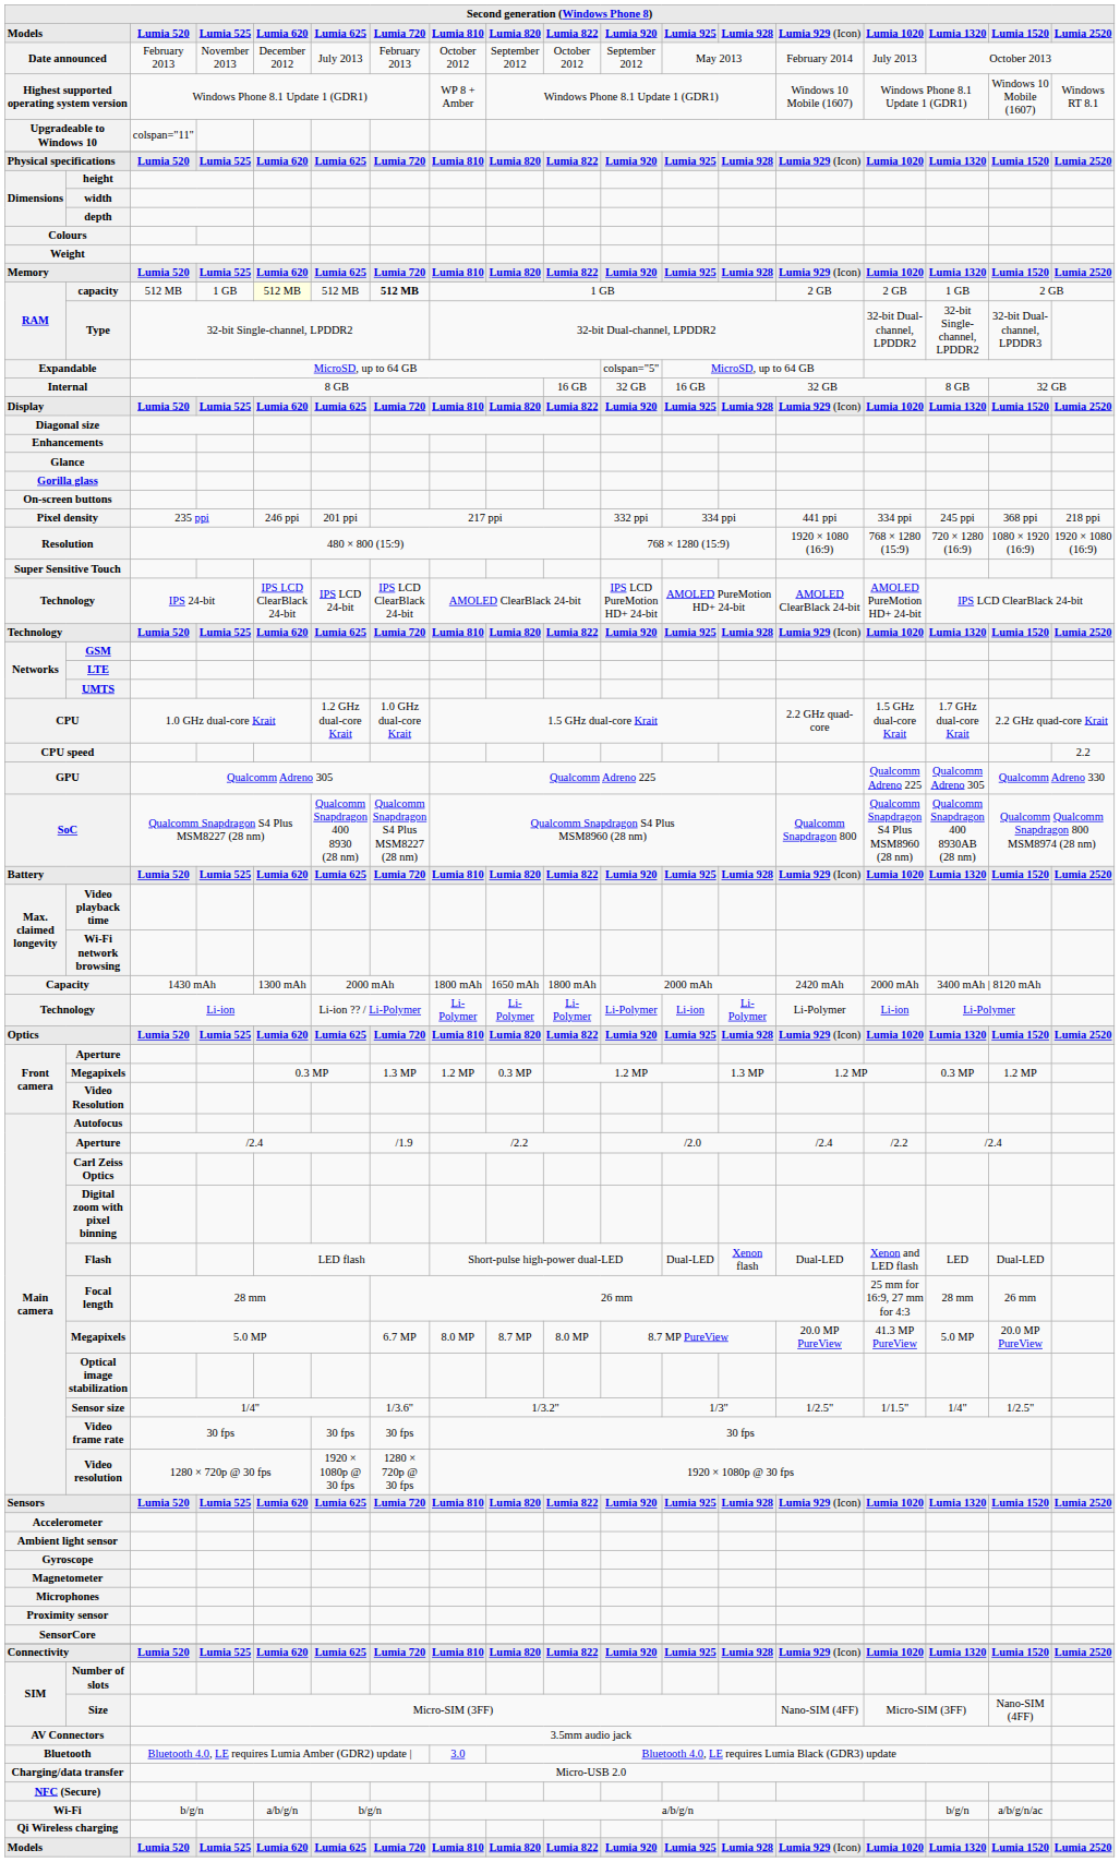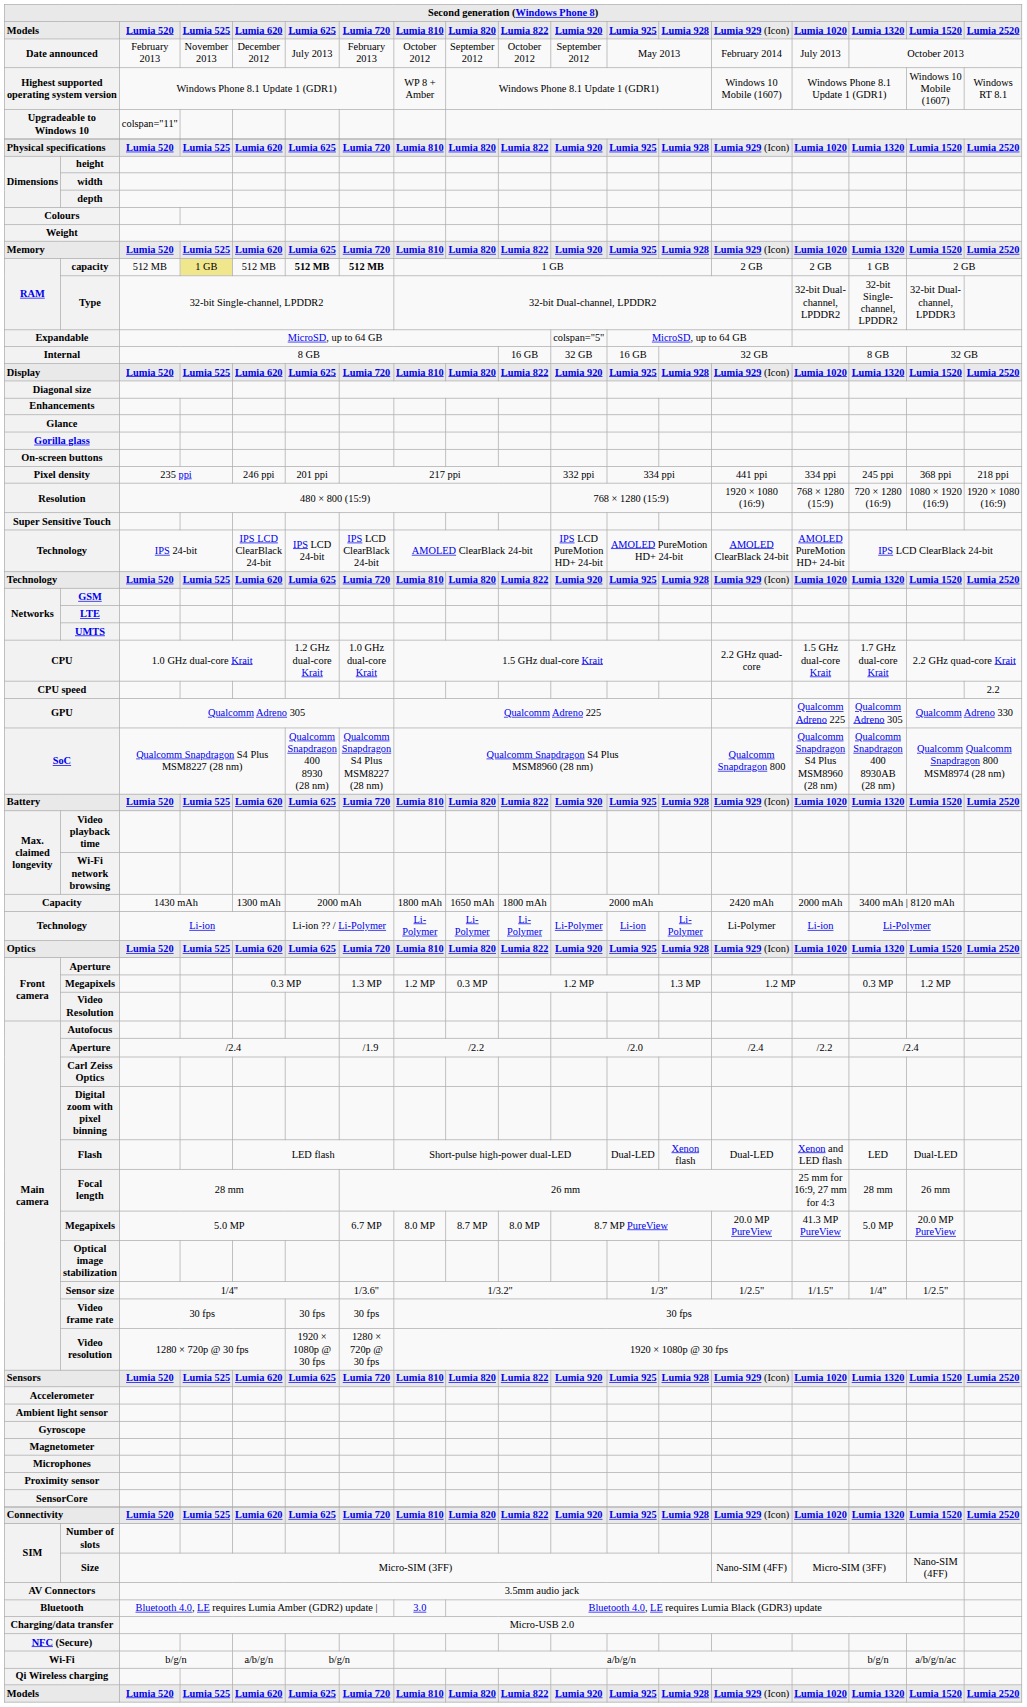capacity | column 4: no background -> khaki background
capacity | column 5: lightyellow background -> no background
capacity | column 6: normal -> bold
